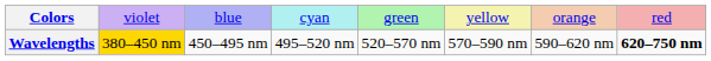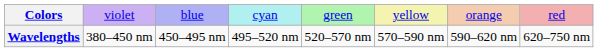Wavelengths | column 2: gold background -> no background
Wavelengths | column 8: bold -> normal
